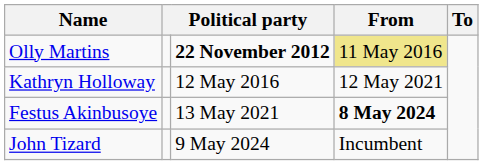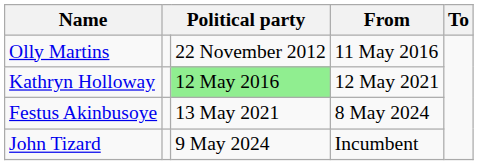Olly Martins | column 3: bold -> normal
Olly Martins | From: khaki background -> no background
Kathryn Holloway | column 3: no background -> lightgreen background
Festus Akinbusoye | From: bold -> normal
